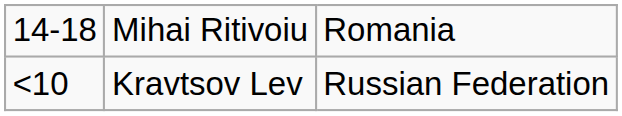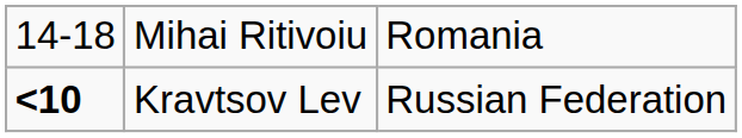Kravtsov Lev | column 1: normal -> bold
